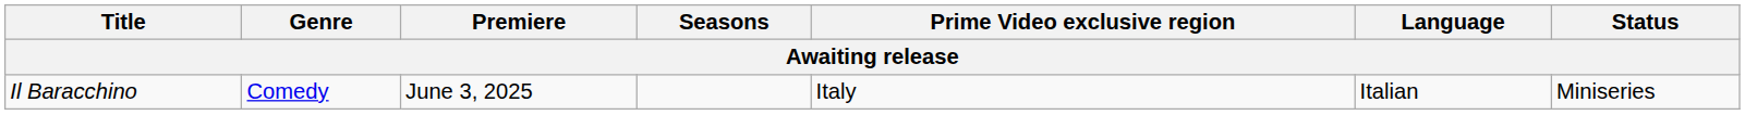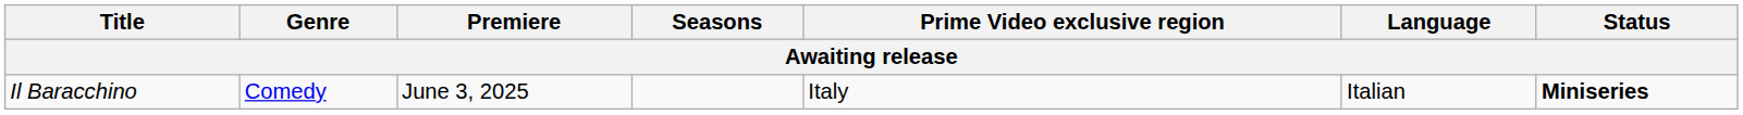Il Baracchino | Status: normal -> bold
